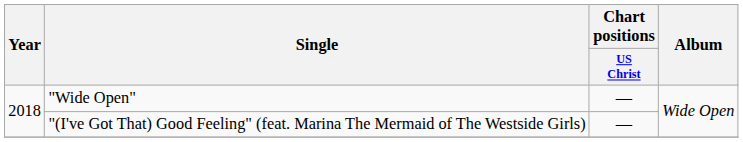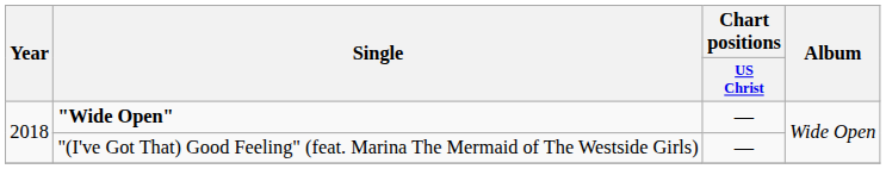"Wide Open" | Single: normal -> bold
